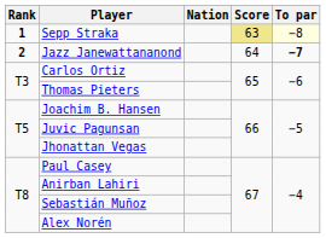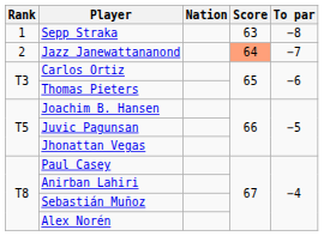Sepp Straka | Rank: bold -> normal
Sepp Straka | Score: khaki background -> no background
Sepp Straka | To par: lightyellow background -> no background
Jazz Janewattananond | Rank: bold -> normal
Jazz Janewattananond | Score: no background -> lightsalmon background
Jazz Janewattananond | To par: bold -> normal
